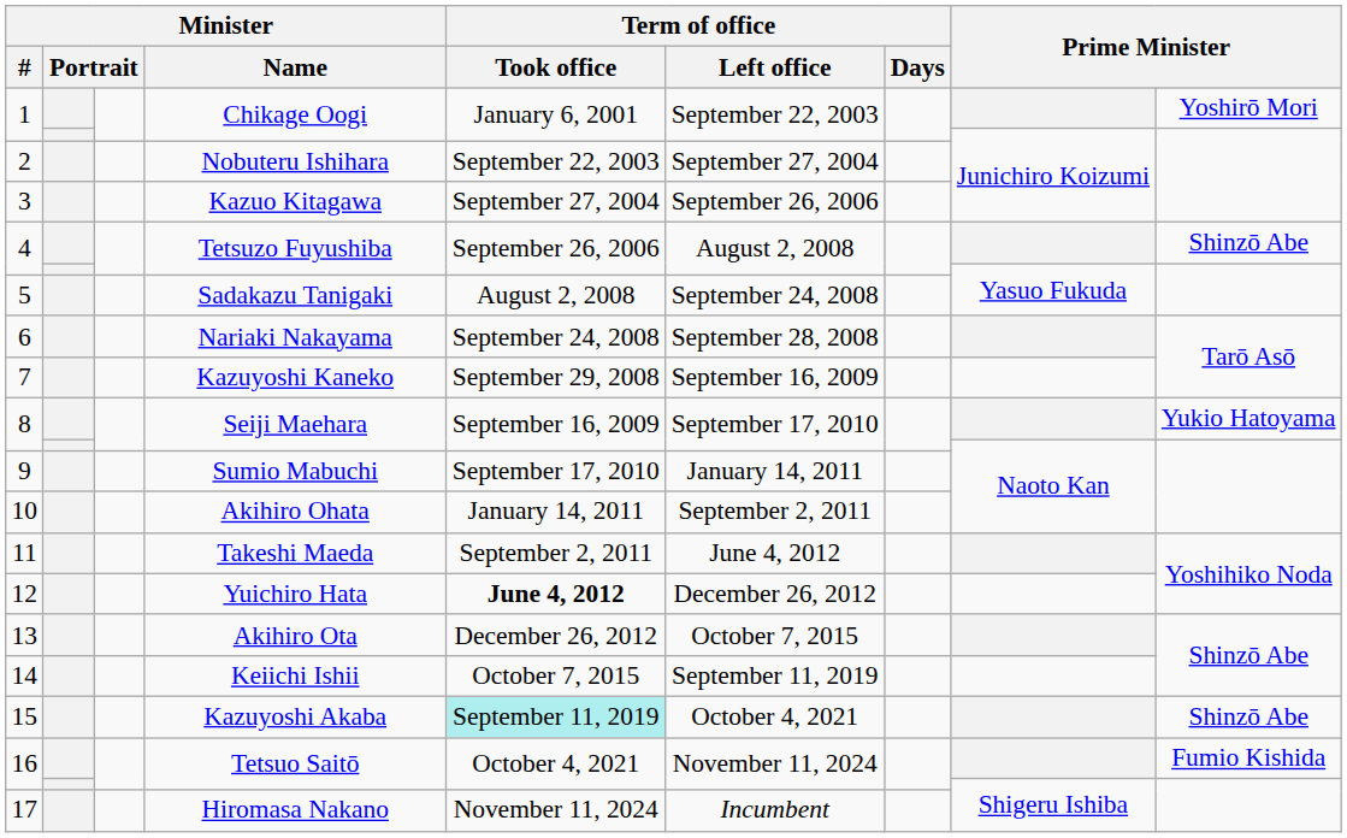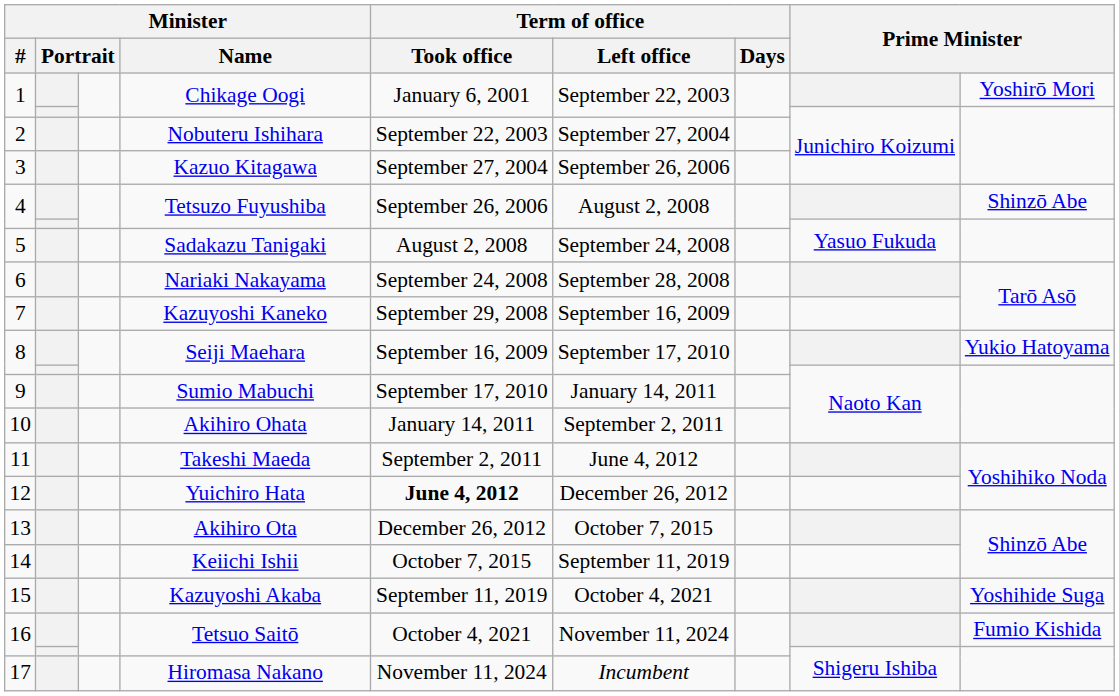15 | Term of office / Took office: paleturquoise background -> no background
15 | column 9: Shinzō Abe -> Yoshihide Suga
